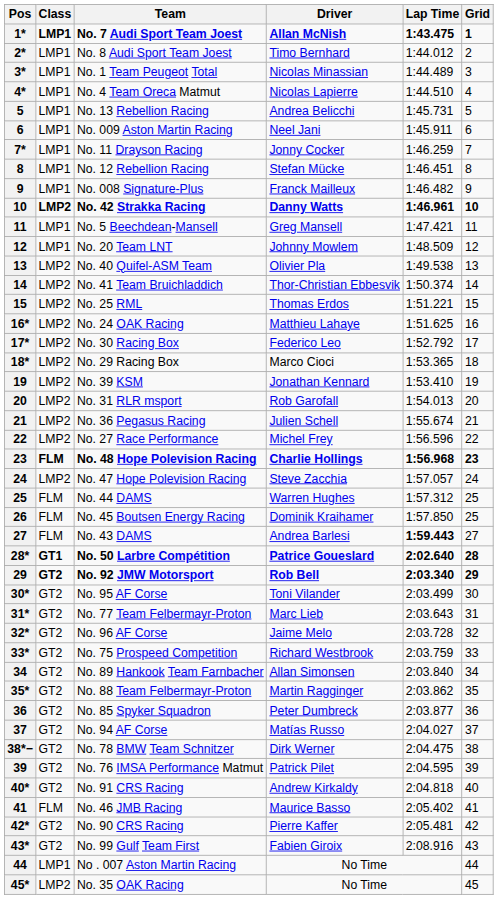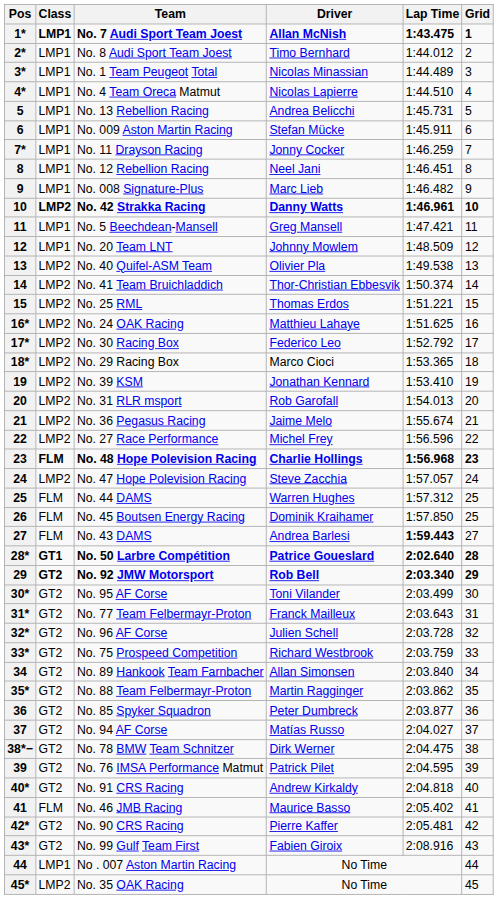No. 009 Aston Martin Racing | Driver: Neel Jani -> Stefan Mücke
No. 12 Rebellion Racing | Driver: Stefan Mücke -> Neel Jani
No. 008 Signature-Plus | Driver: Franck Mailleux -> Marc Lieb
No. 36 Pegasus Racing | Driver: Julien Schell -> Jaime Melo
No. 77 Team Felbermayr-Proton | Driver: Marc Lieb -> Franck Mailleux
No. 96 AF Corse | Driver: Jaime Melo -> Julien Schell
